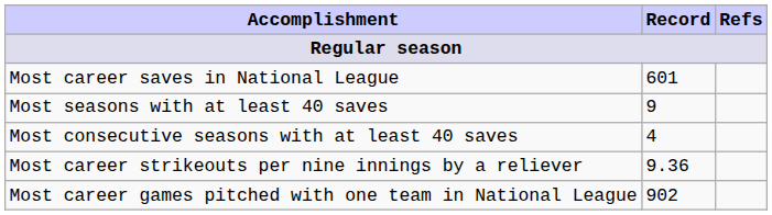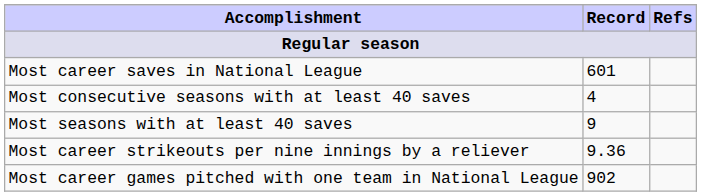rows swapped: Most consecutive seasons with at least 40 saves <-> Most seasons with at least 40 saves
